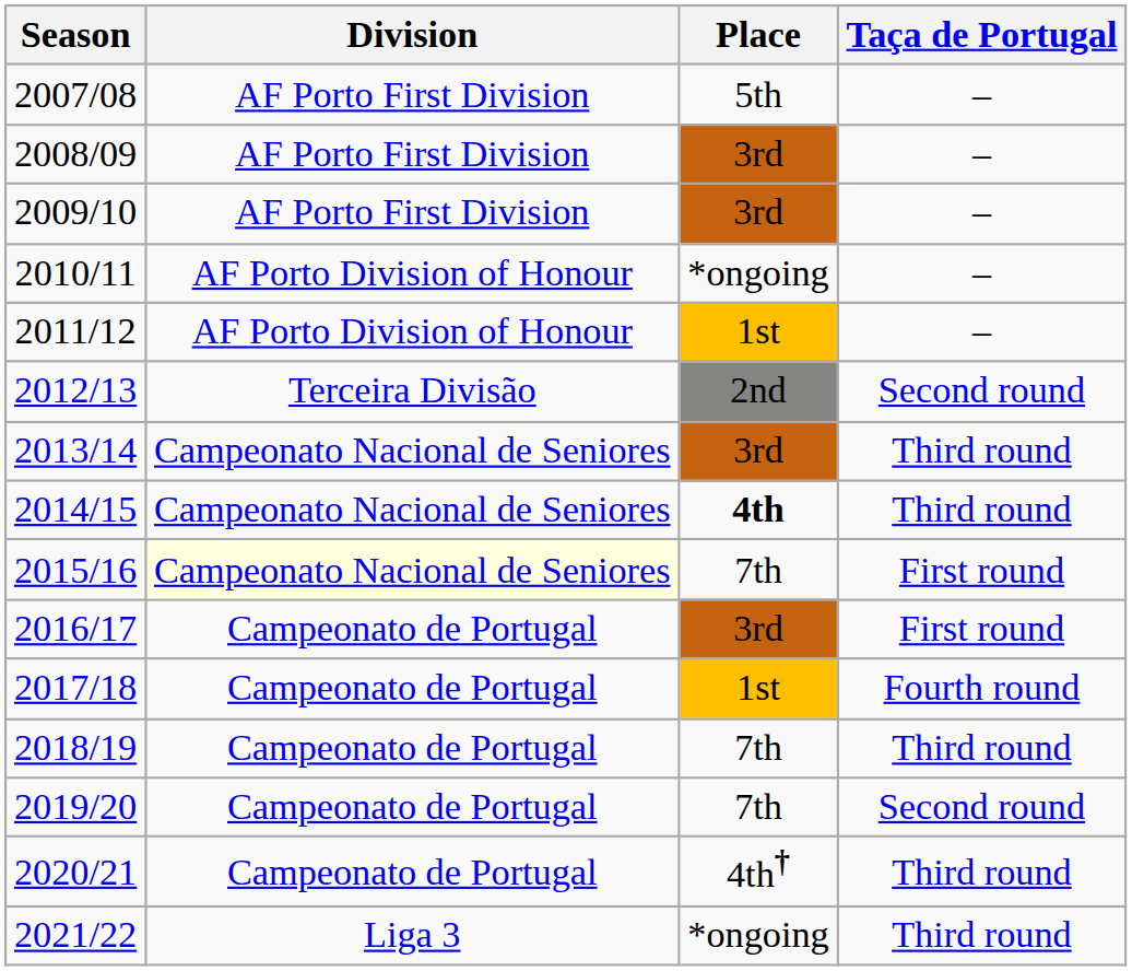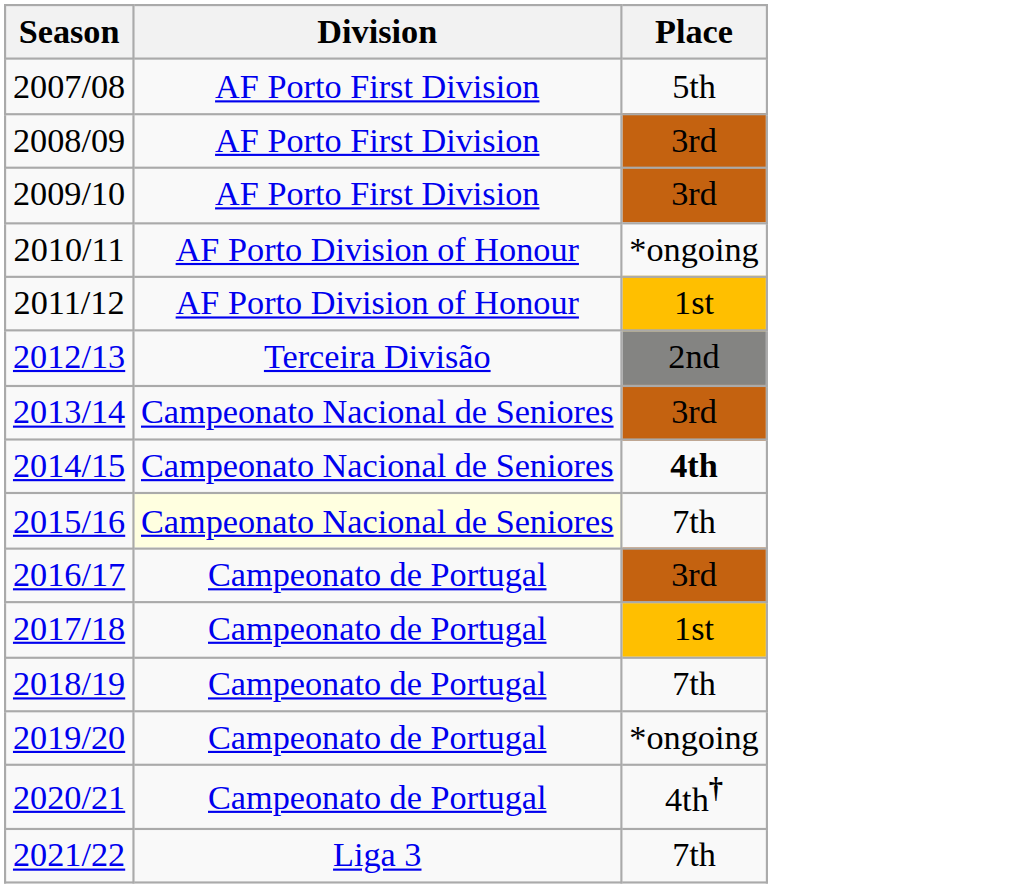- column: Taça de Portugal | – | – | – | – | – | Second round | Third round | Third round | First round | First round | Fourth round | Third round | Second round | Third round | Third round
2019/20 | Place: 7th -> *ongoing
2021/22 | Place: *ongoing -> 7th
